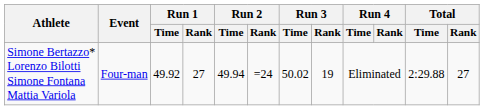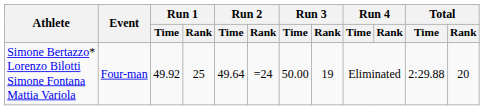row 3 | Run 1 / Rank: 27 -> 25
row 3 | Run 2 / Time: 49.94 -> 49.64
row 3 | Run 3 / Time: 50.02 -> 50.00
row 3 | Total / Rank: 27 -> 20
